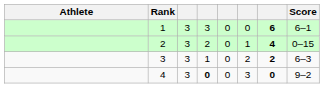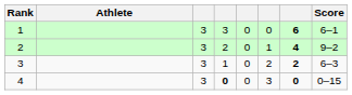columns swapped: Rank <-> Athlete
row 3 | Score: 0–15 -> 9–2
row 5 | Score: 9–2 -> 0–15
